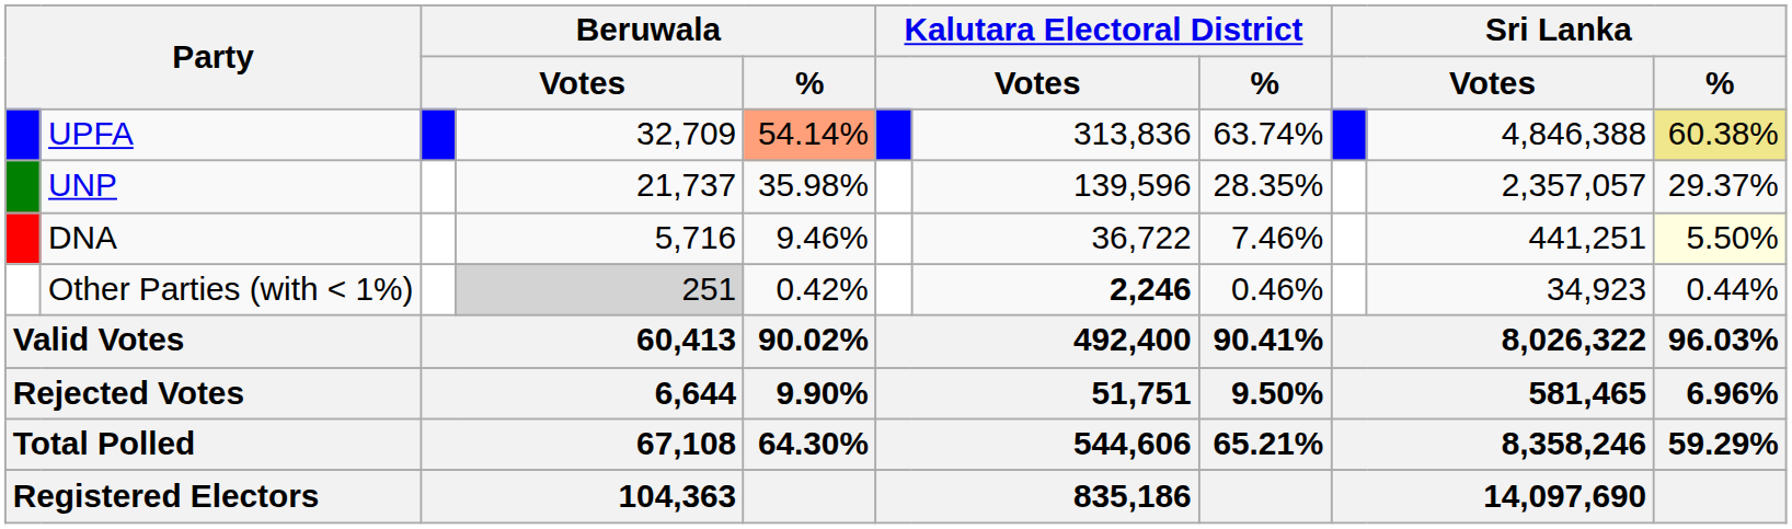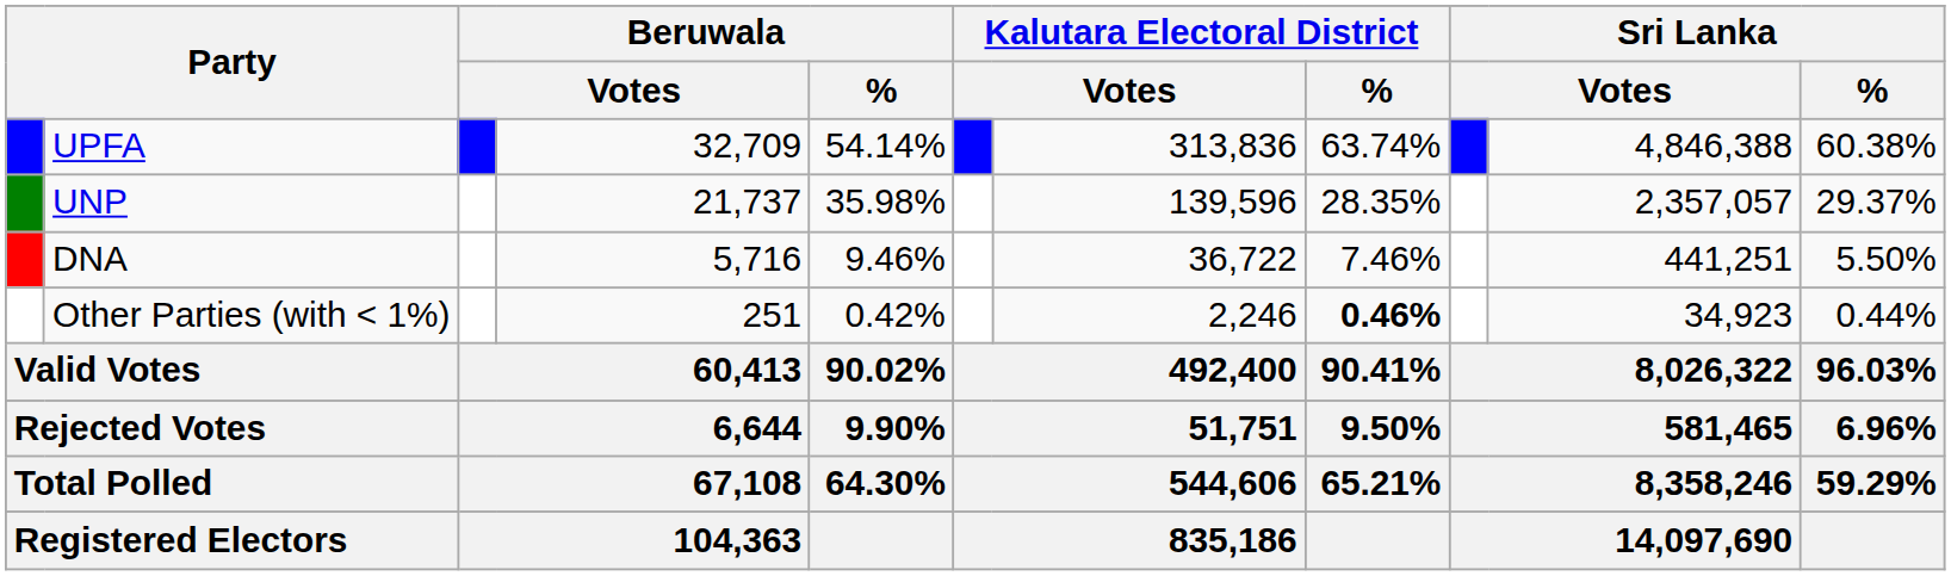UPFA | Beruwala / %: lightsalmon background -> no background
UPFA | Sri Lanka / %: khaki background -> no background
DNA | Sri Lanka / %: lightyellow background -> no background
Other Parties (with < 1%) | column 4: lightgrey background -> no background
Other Parties (with < 1%) | column 7: bold -> normal
Other Parties (with < 1%) | Kalutara Electoral District / %: normal -> bold
